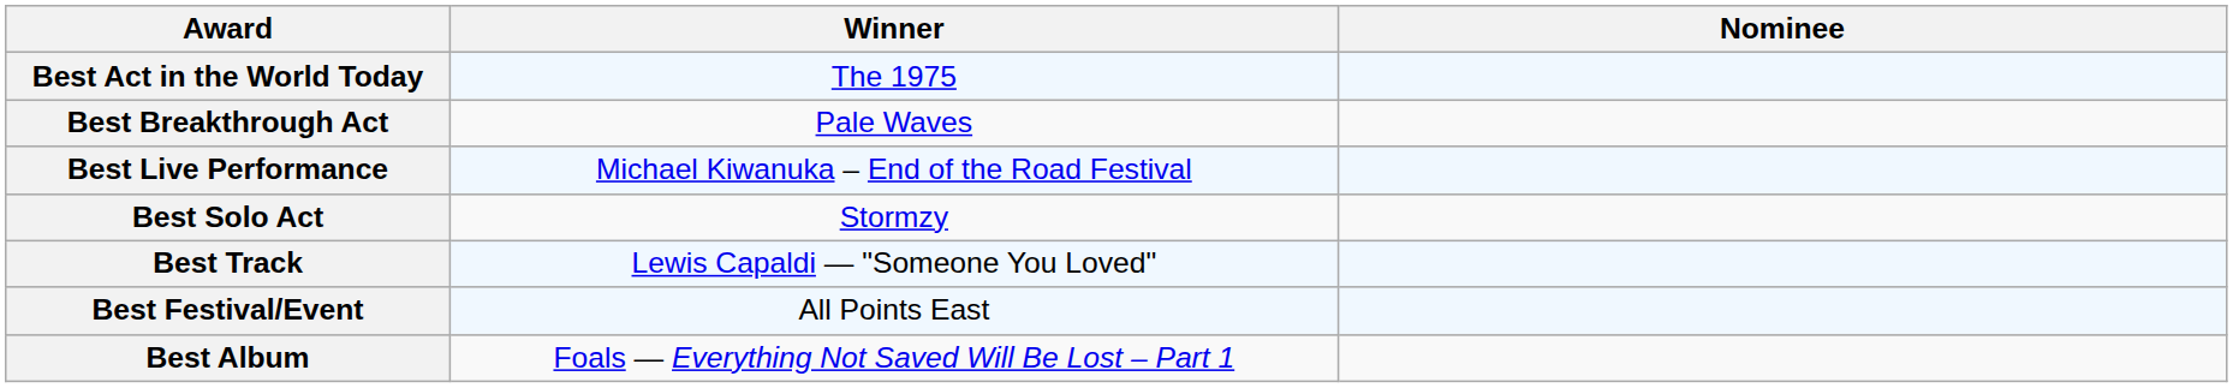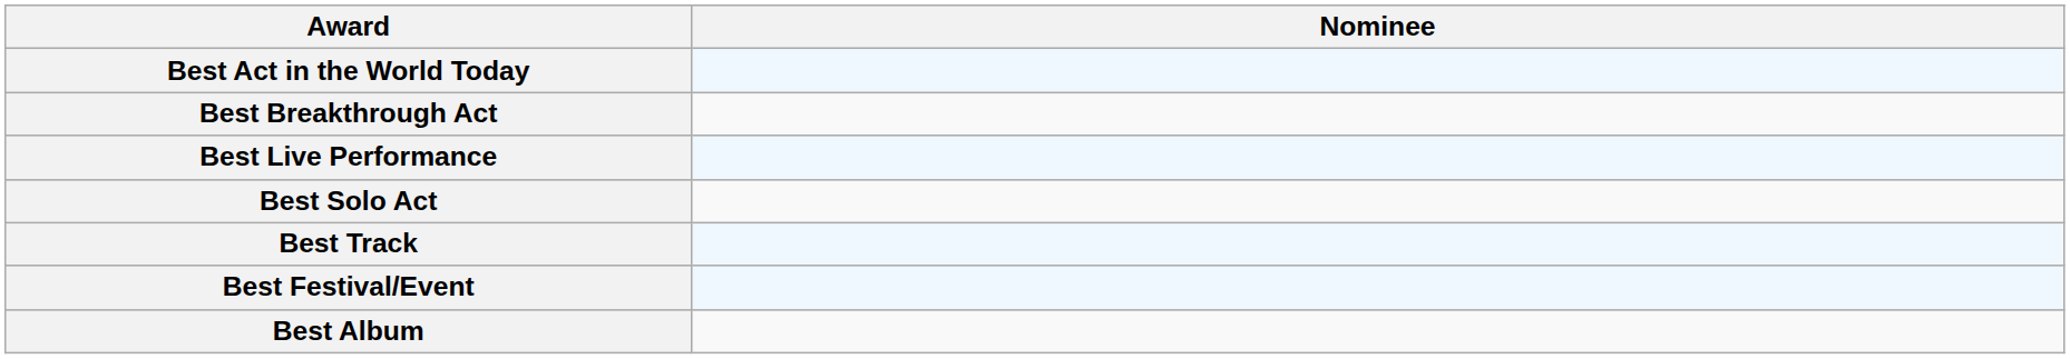- column: Winner | The 1975 | Pale Waves | Michael Kiwanuka – End of the Road Festival | Stormzy | Lewis Capaldi — "Someone You Loved" | All Points East | Foals — Everything Not Saved Will Be Lost – Part 1
